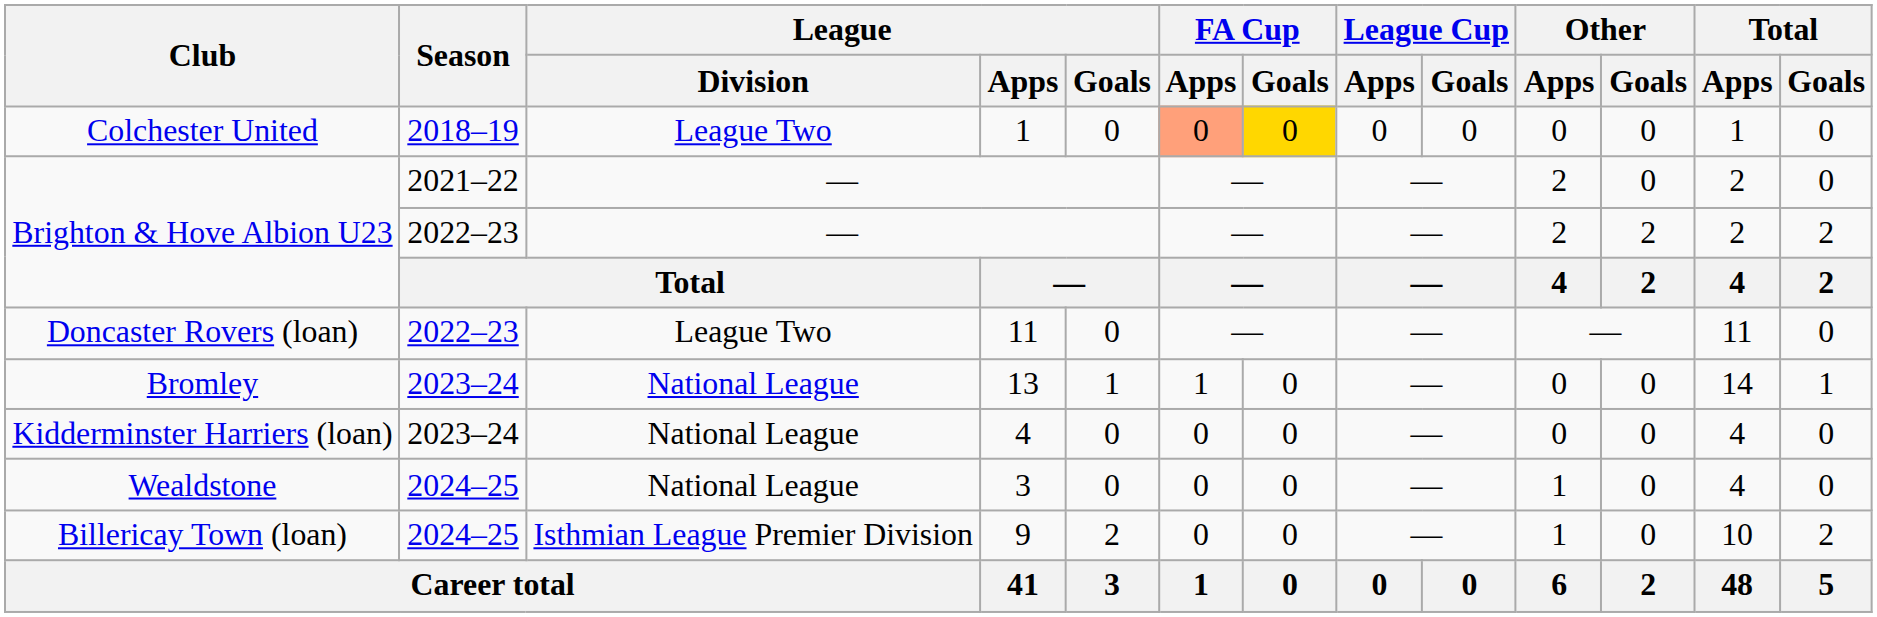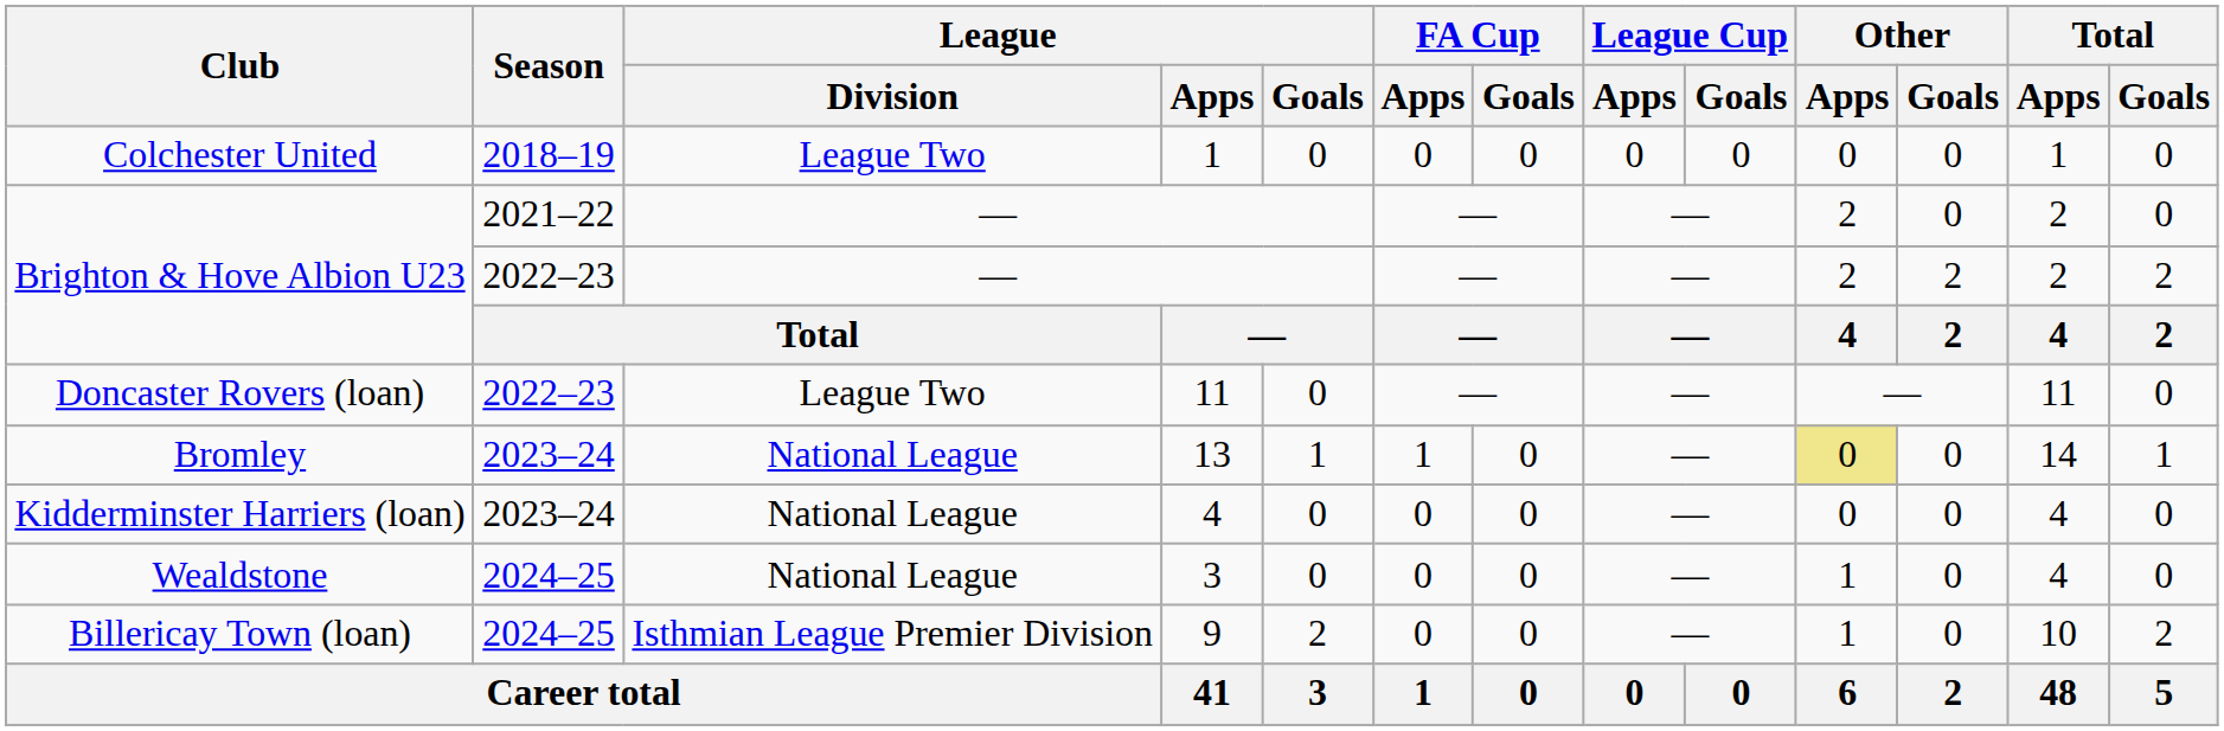Colchester United | FA Cup / Apps: lightsalmon background -> no background
Colchester United | FA Cup / Goals: gold background -> no background
Bromley | Other / Apps: no background -> khaki background
